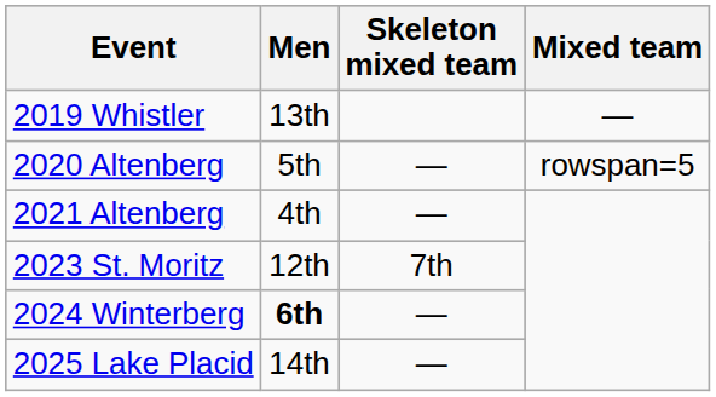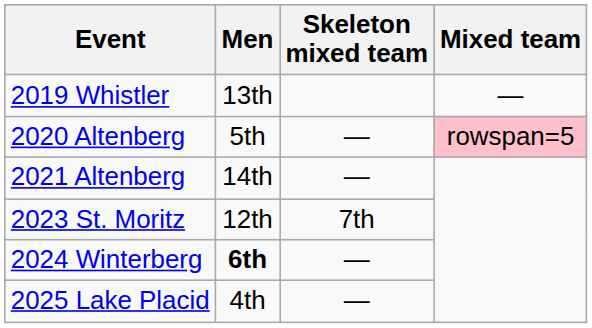2020 Altenberg | Mixed team: no background -> pink background
2021 Altenberg | Men: 4th -> 14th
2025 Lake Placid | Men: 14th -> 4th
